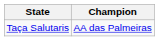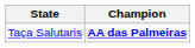Taça Salutaris | Champion: normal -> bold
